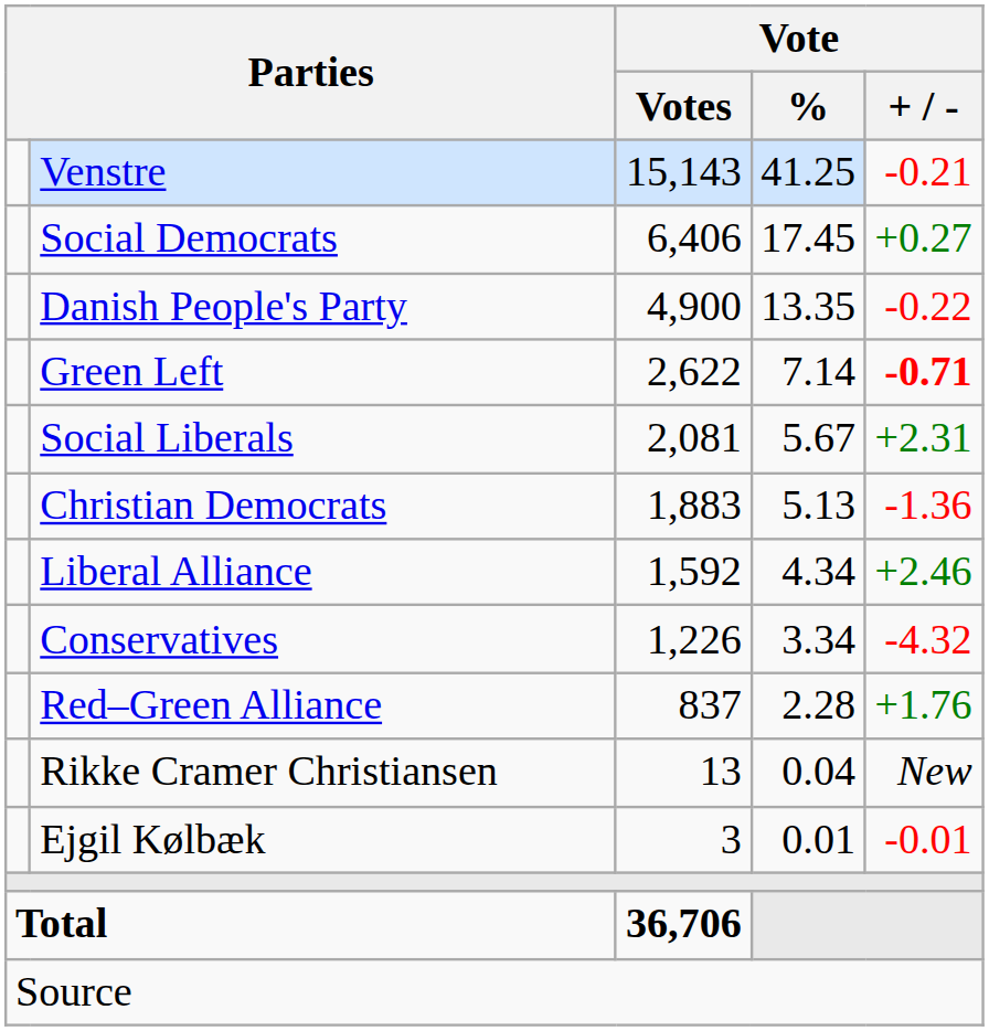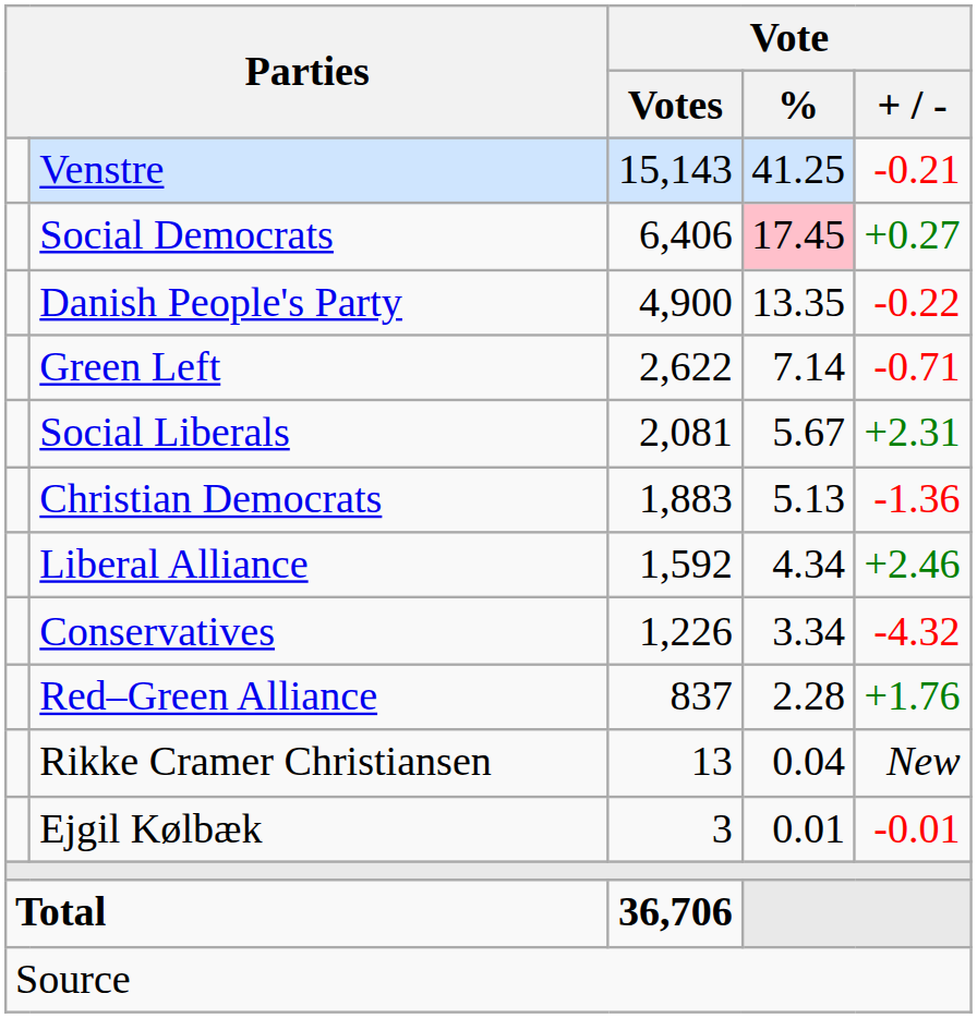Social Democrats | Vote / %: no background -> pink background
Green Left | Vote / + / -: bold -> normal
